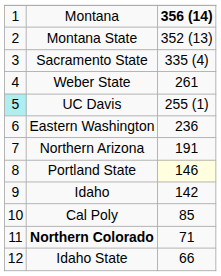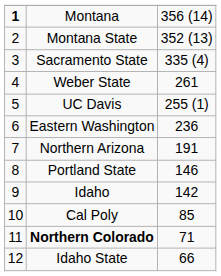Montana | column 1: normal -> bold
Montana | column 3: bold -> normal
UC Davis | column 1: paleturquoise background -> no background
Portland State | column 3: lightyellow background -> no background
